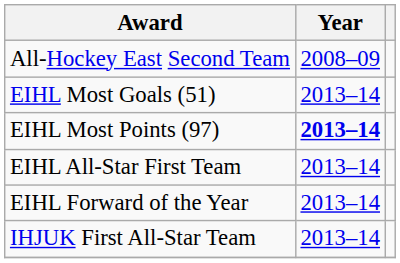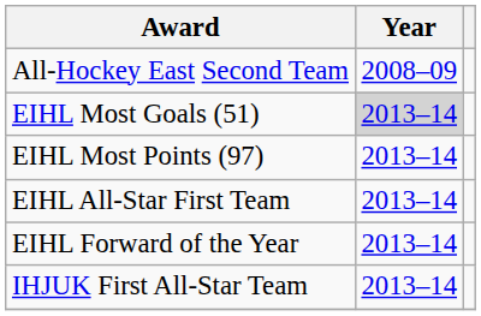EIHL Most Goals (51) | Year: no background -> lightgrey background
EIHL Most Points (97) | Year: bold -> normal
